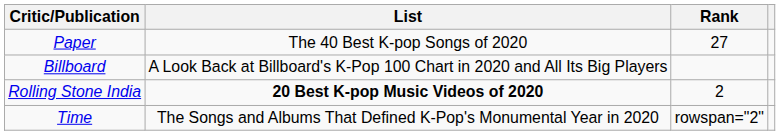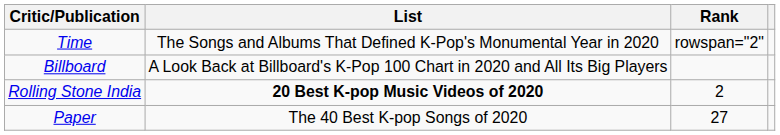rows swapped: Time <-> Paper
